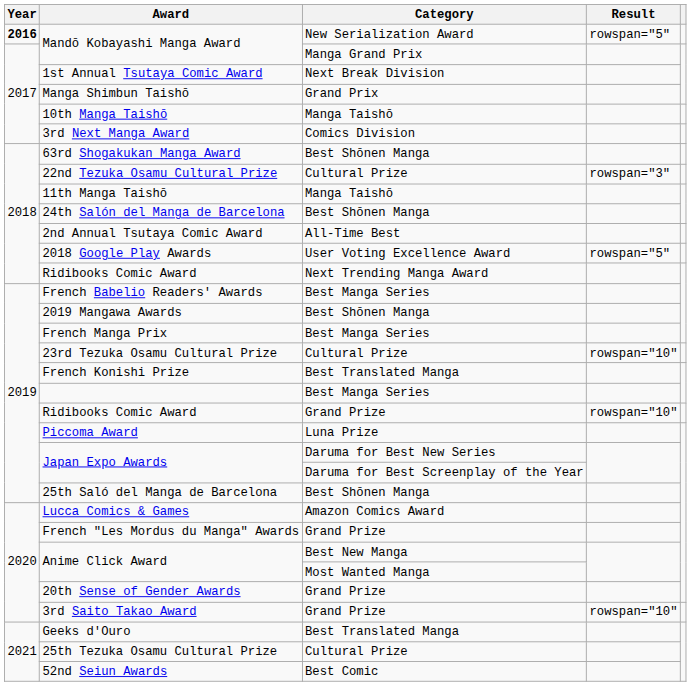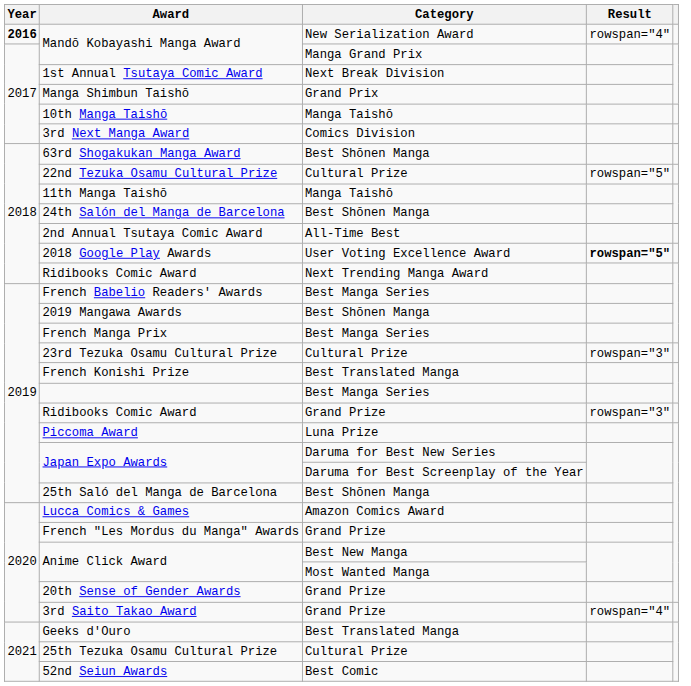Mandō Kobayashi Manga Award / New Serialization Award | Result: rowspan="5" -> rowspan="4"
22nd Tezuka Osamu Cultural Prize | Result: rowspan="3" -> rowspan="5"
2018 Google Play Awards | Result: normal -> bold
23rd Tezuka Osamu Cultural Prize | Result: rowspan="10" -> rowspan="3"
Ridibooks Comic Award / Grand Prize | Result: rowspan="10" -> rowspan="3"
3rd Saito Takao Award | Result: rowspan="10" -> rowspan="4"
